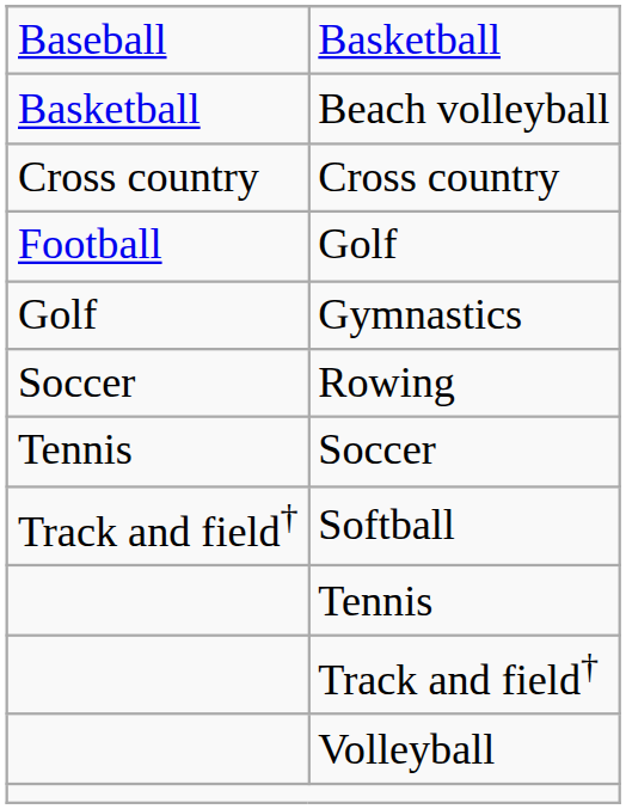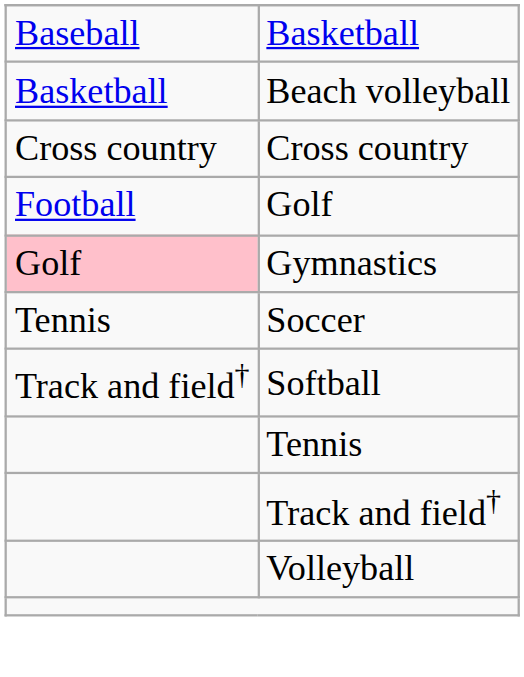Gymnastics | column 1: no background -> pink background
- row: Soccer | Rowing
